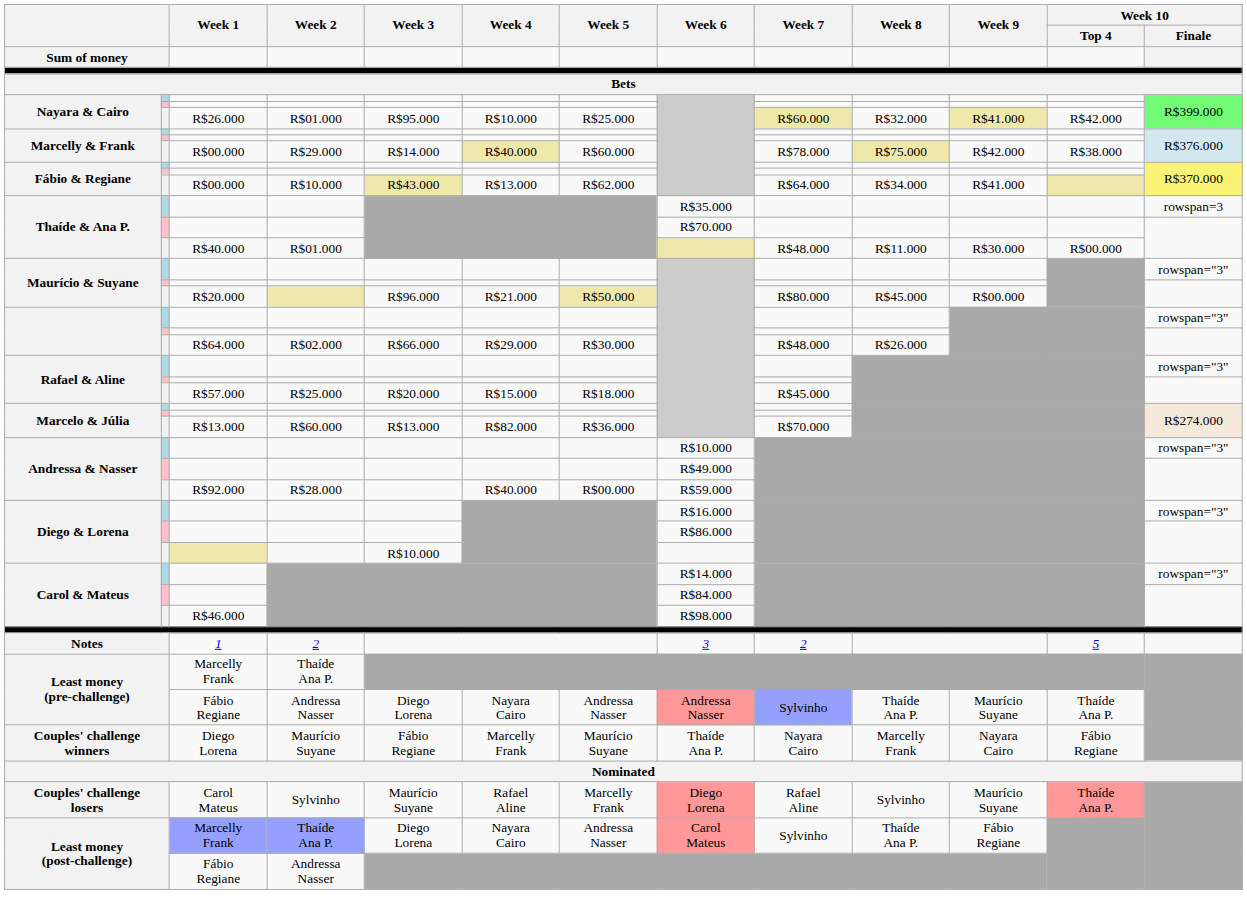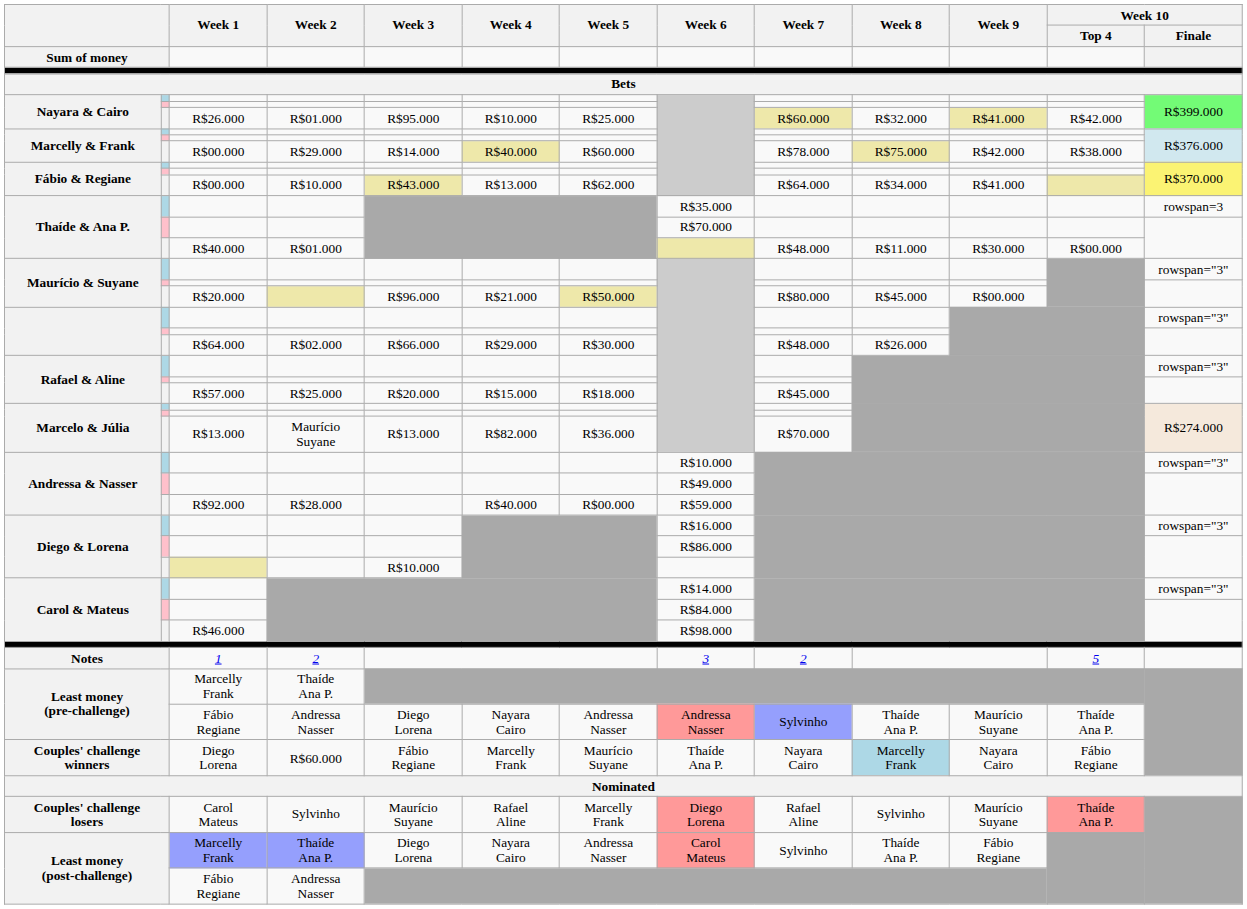Marcelo & Júlia / R$13.000 | Week 2: R$60.000 -> Maurício Suyane
Couples' challenge winners | Week 2: Maurício Suyane -> R$60.000
Couples' challenge winners | Week 8: no background -> lightblue background
